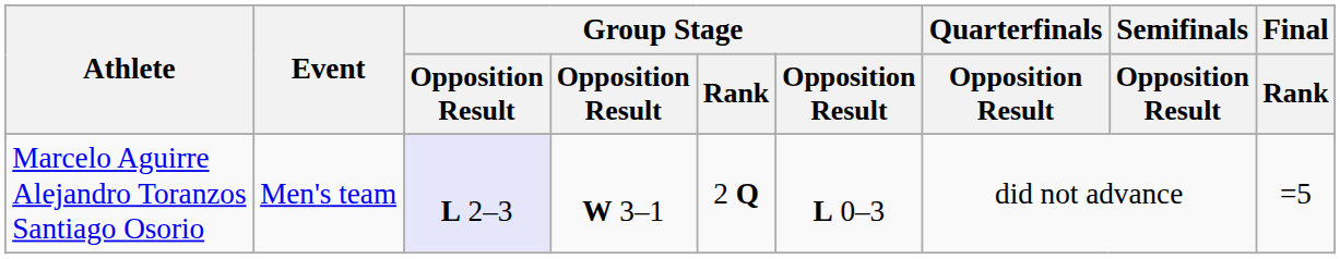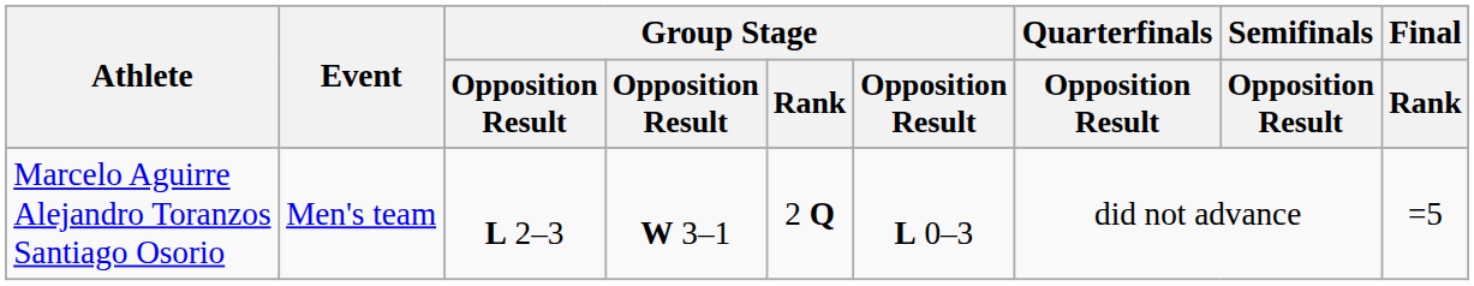Marcelo Aguirre Alejandro Toranzos Santiago Osorio | column 3: lavender background -> no background
